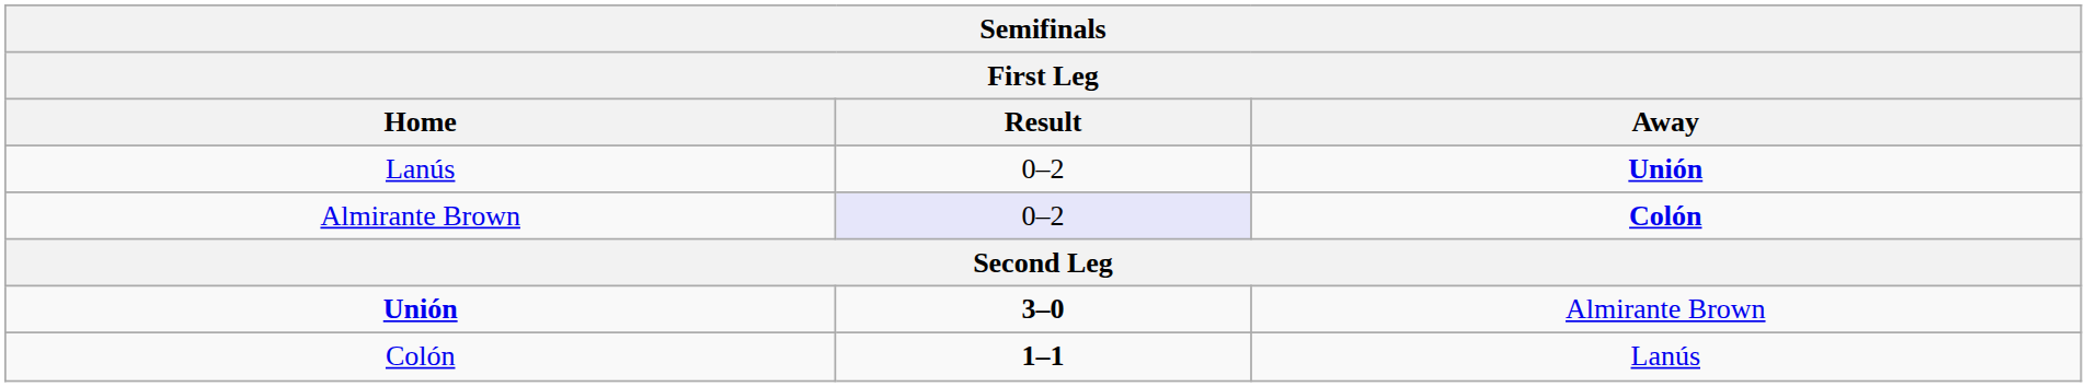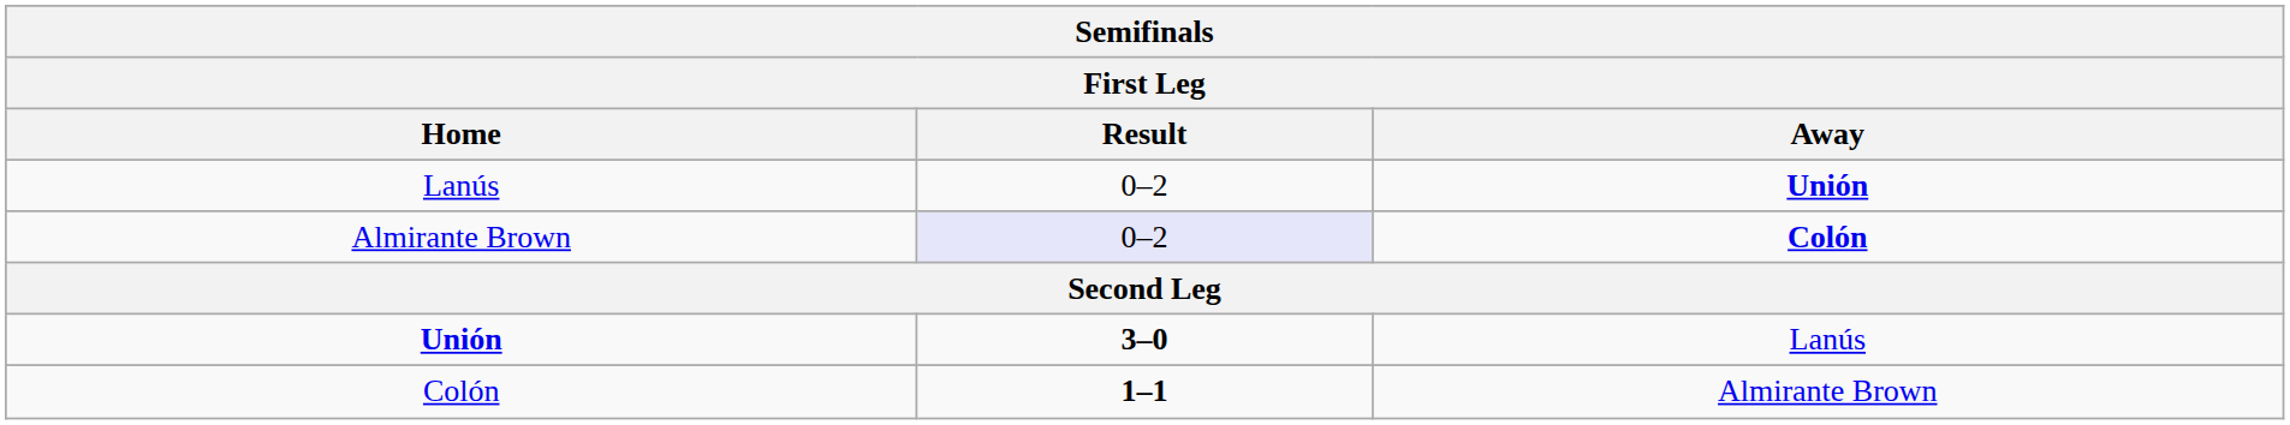row 7 | Away: Almirante Brown -> Lanús
row 8 | Away: Lanús -> Almirante Brown
